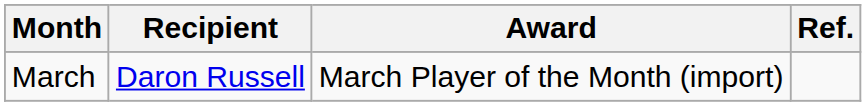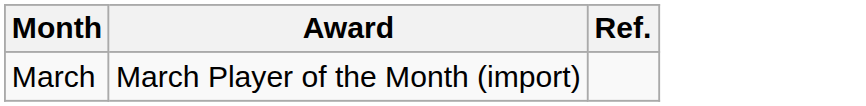- column: Recipient | Daron Russell
